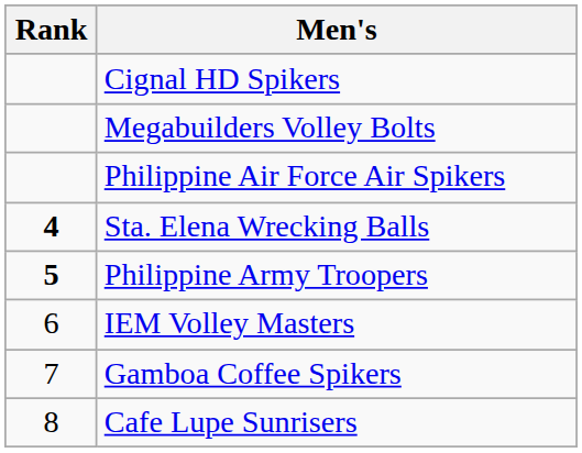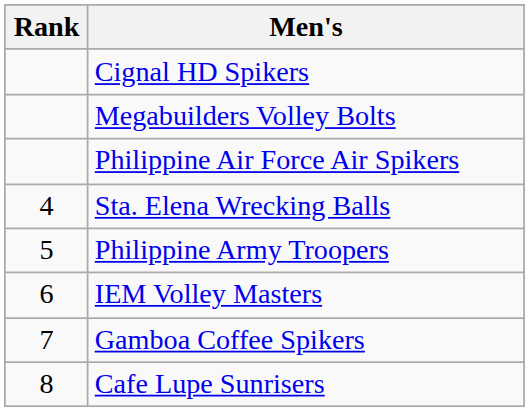Sta. Elena Wrecking Balls | Rank: bold -> normal
Philippine Army Troopers | Rank: bold -> normal
